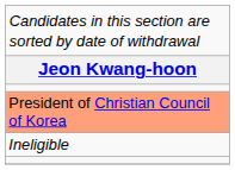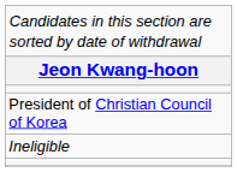row 4 | column 1: lightsalmon background -> no background
